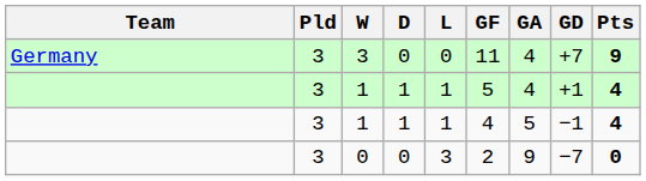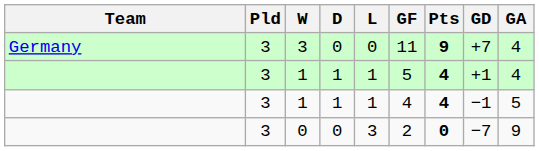columns swapped: GA <-> Pts
